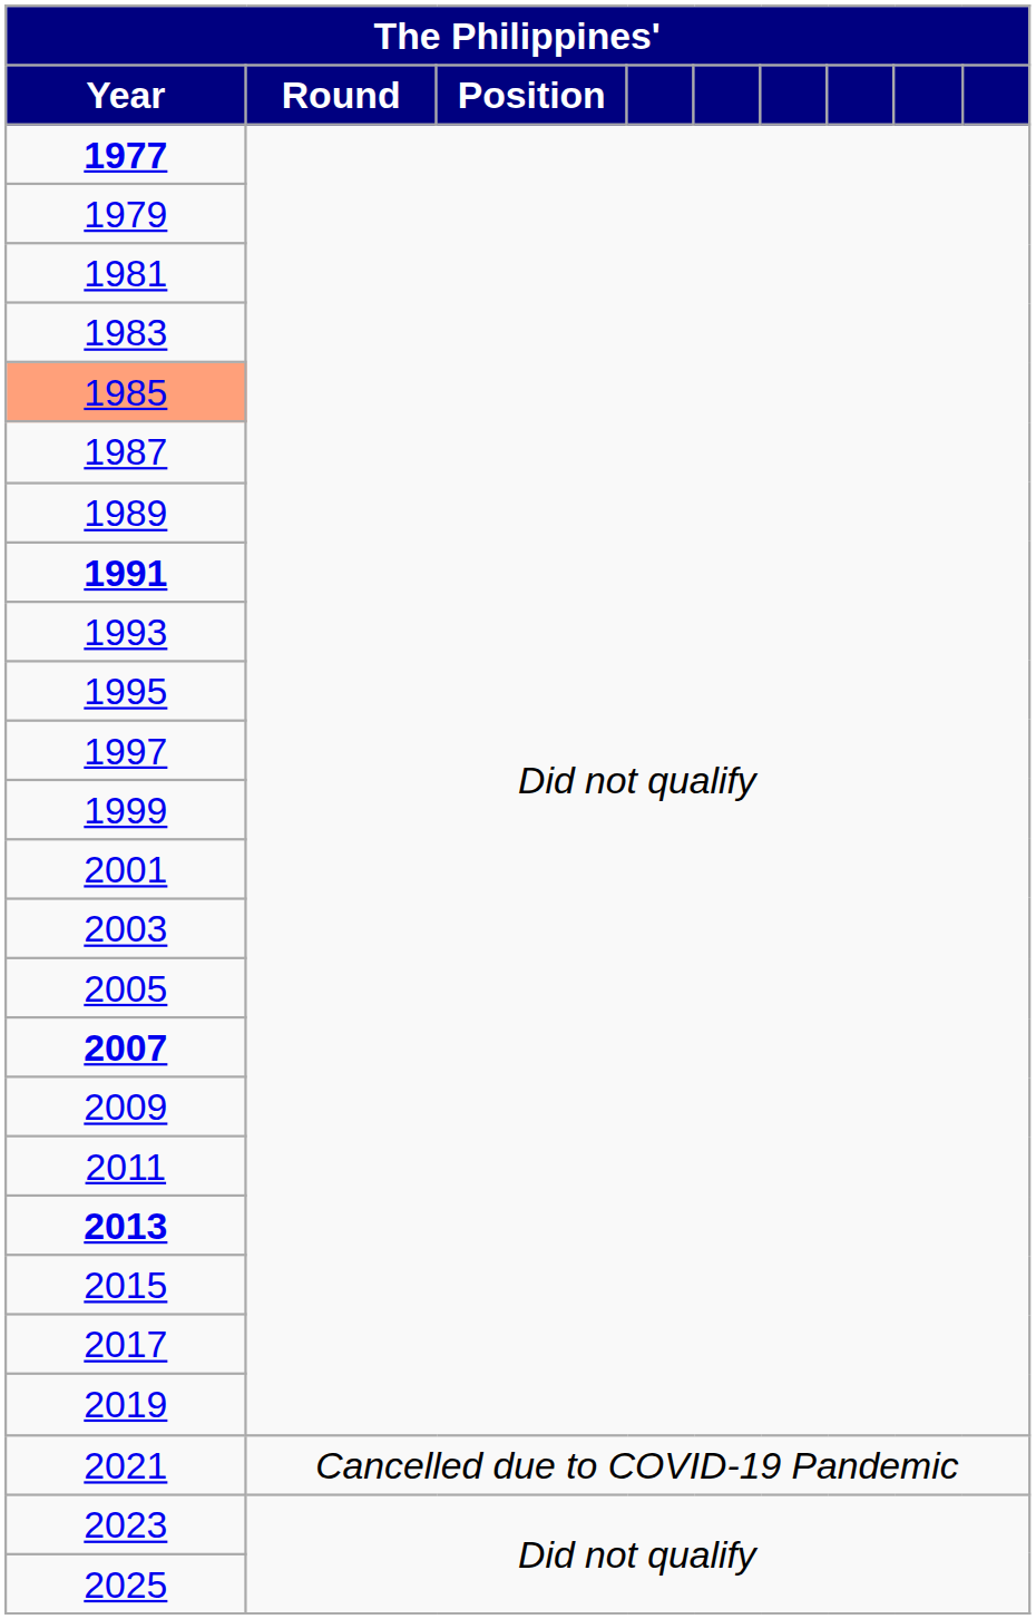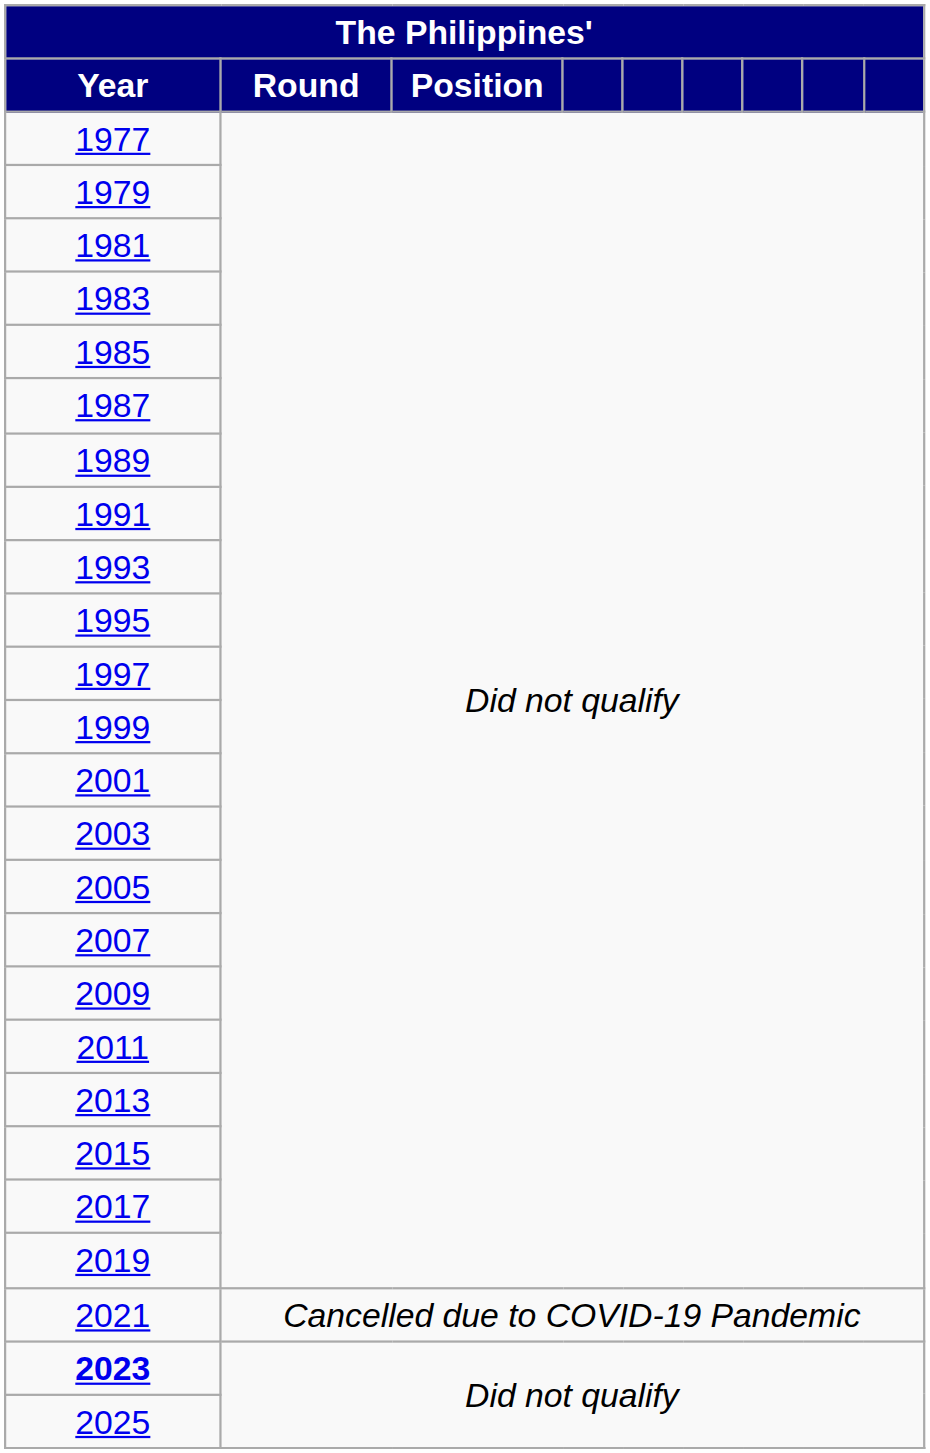1977 | Year: bold -> normal
1985 | Year: lightsalmon background -> no background
1991 | Year: bold -> normal
2007 | Year: bold -> normal
2013 | Year: bold -> normal
2023 | Year: normal -> bold
